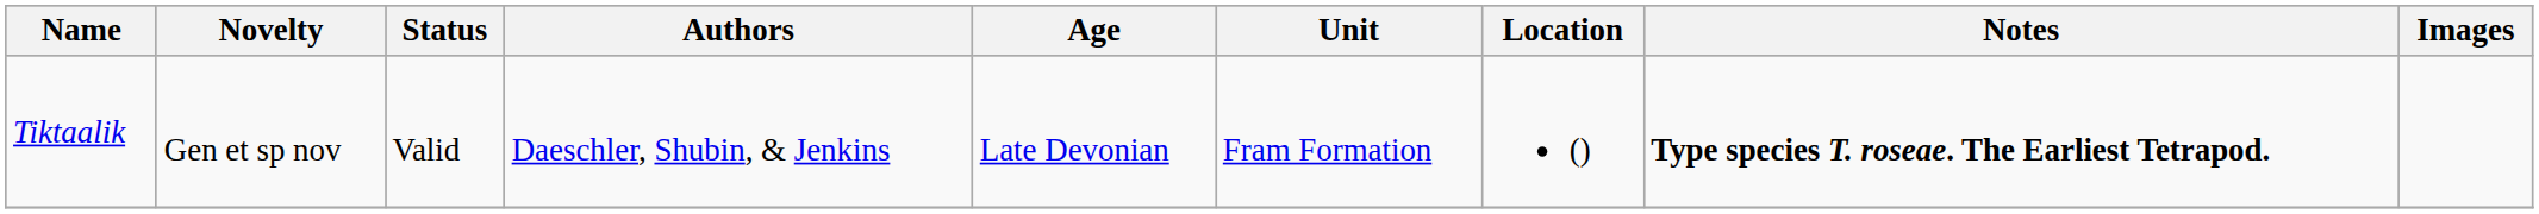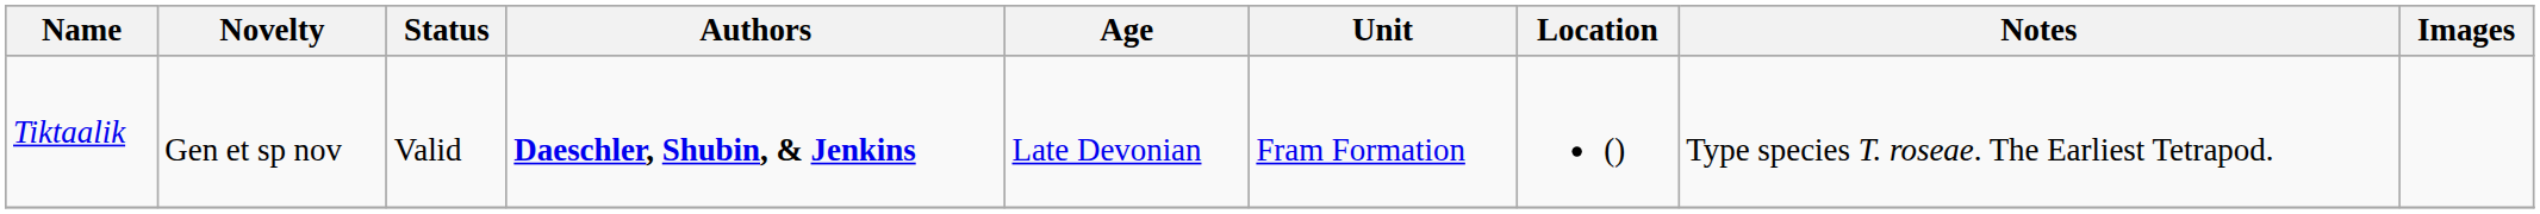Tiktaalik | Authors: normal -> bold
Tiktaalik | Notes: bold -> normal
